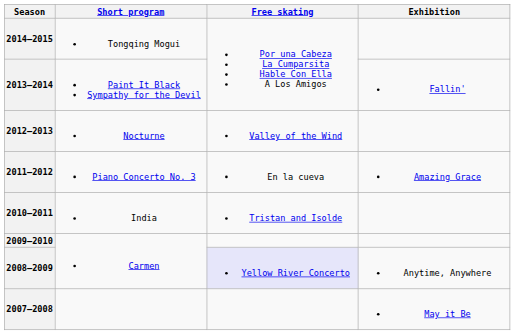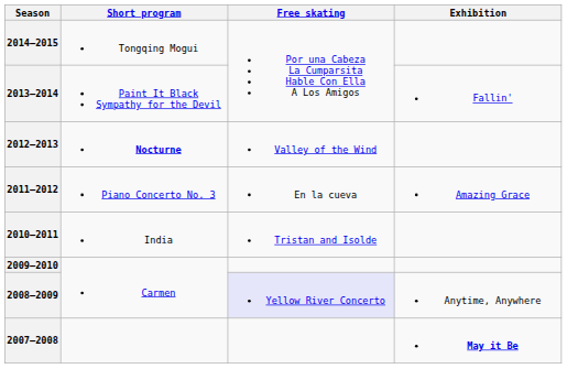2012–2013 | Short program: normal -> bold
2007–2008 | Exhibition: normal -> bold
